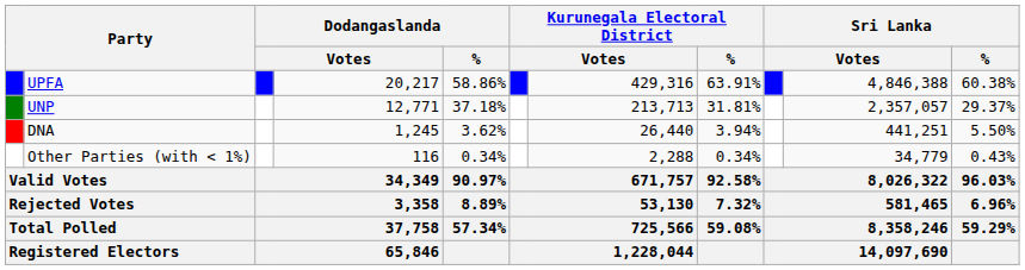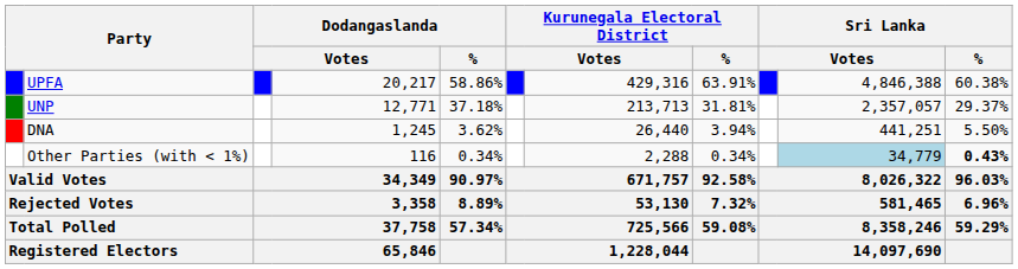Other Parties (with < 1%) | column 10: no background -> lightblue background
Other Parties (with < 1%) | Sri Lanka / %: normal -> bold
